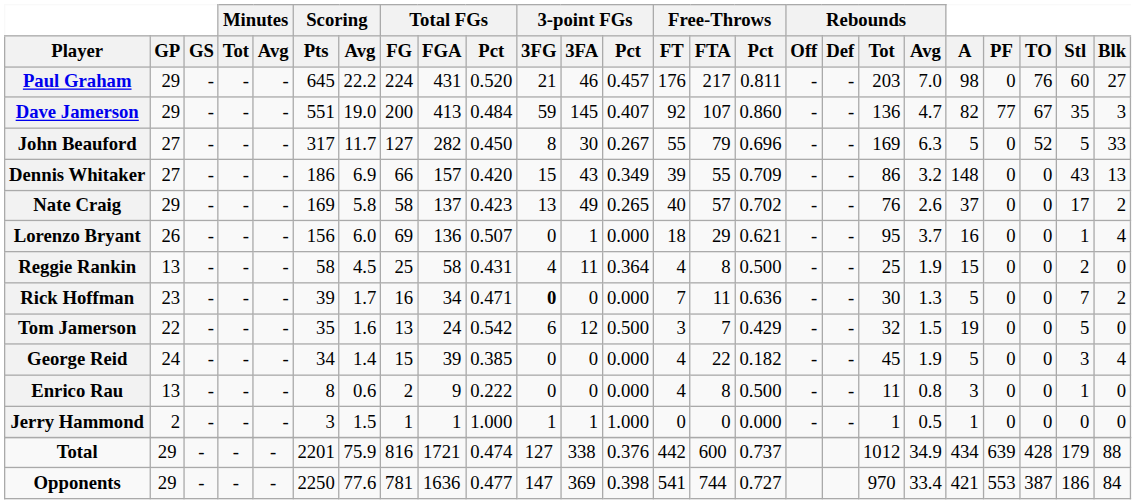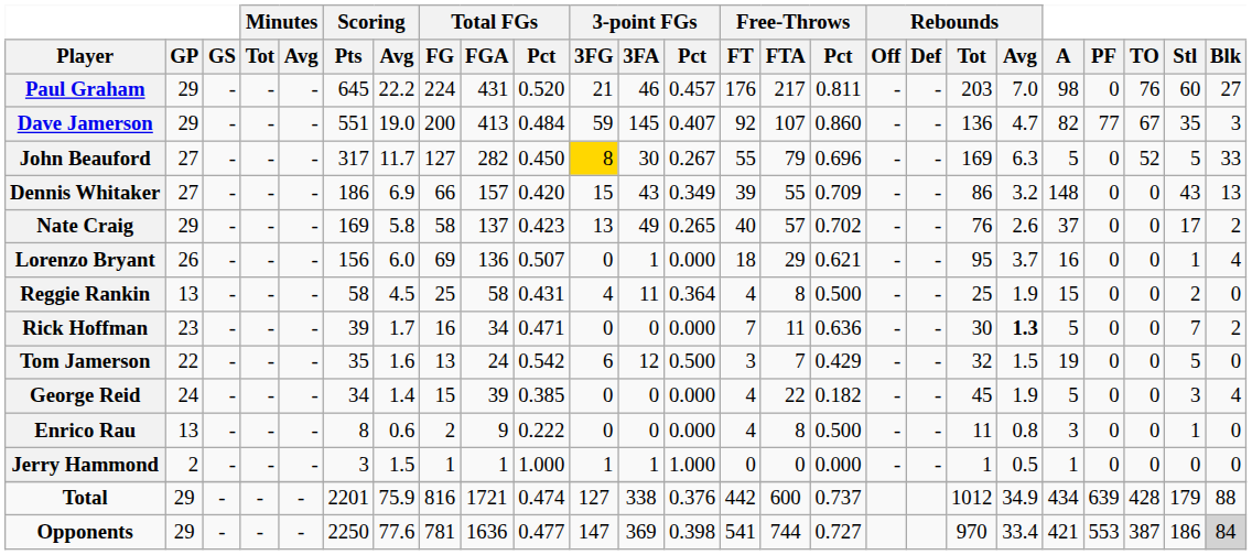John Beauford | 3-point FGs / 3FG: no background -> gold background
Rick Hoffman | 3-point FGs / 3FG: bold -> normal
Rick Hoffman | Rebounds / Avg: normal -> bold
Opponents | Blk: no background -> lightgrey background
